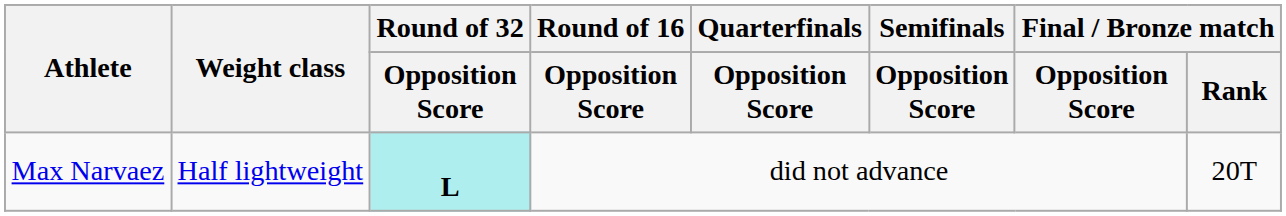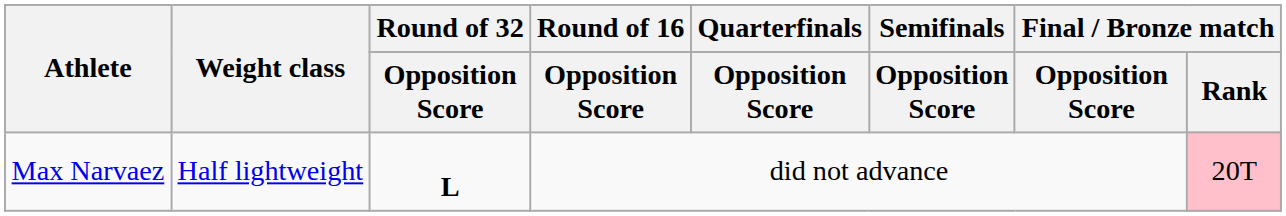Max Narvaez | Round of 32 / Opposition Score: paleturquoise background -> no background
Max Narvaez | Final / Bronze match / Rank: no background -> pink background
